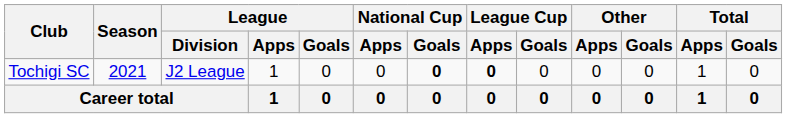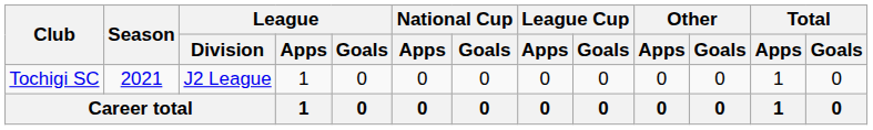Tochigi SC | National Cup / Goals: bold -> normal
Tochigi SC | League Cup / Apps: bold -> normal
